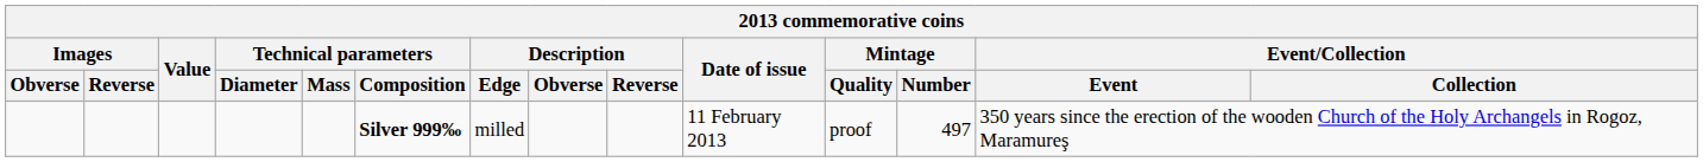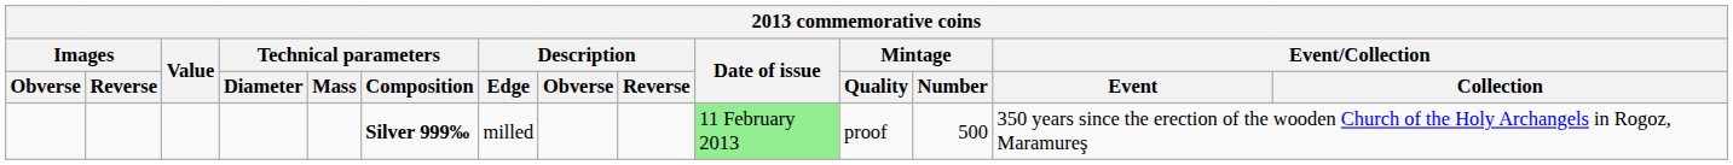row 4 | Date of issue: no background -> lightgreen background
row 4 | Mintage / Number: 497 -> 500
